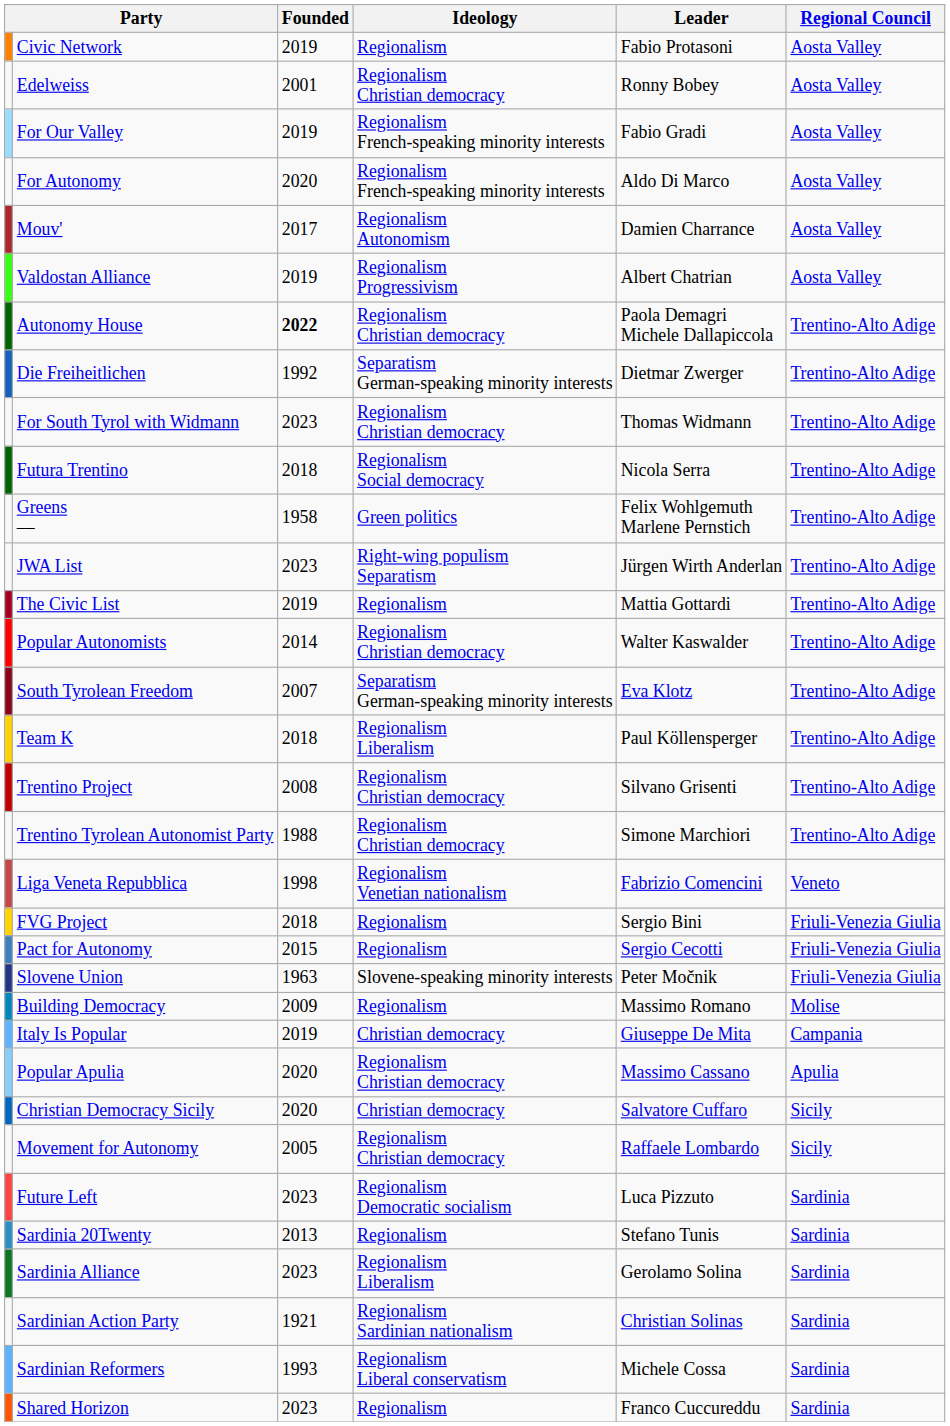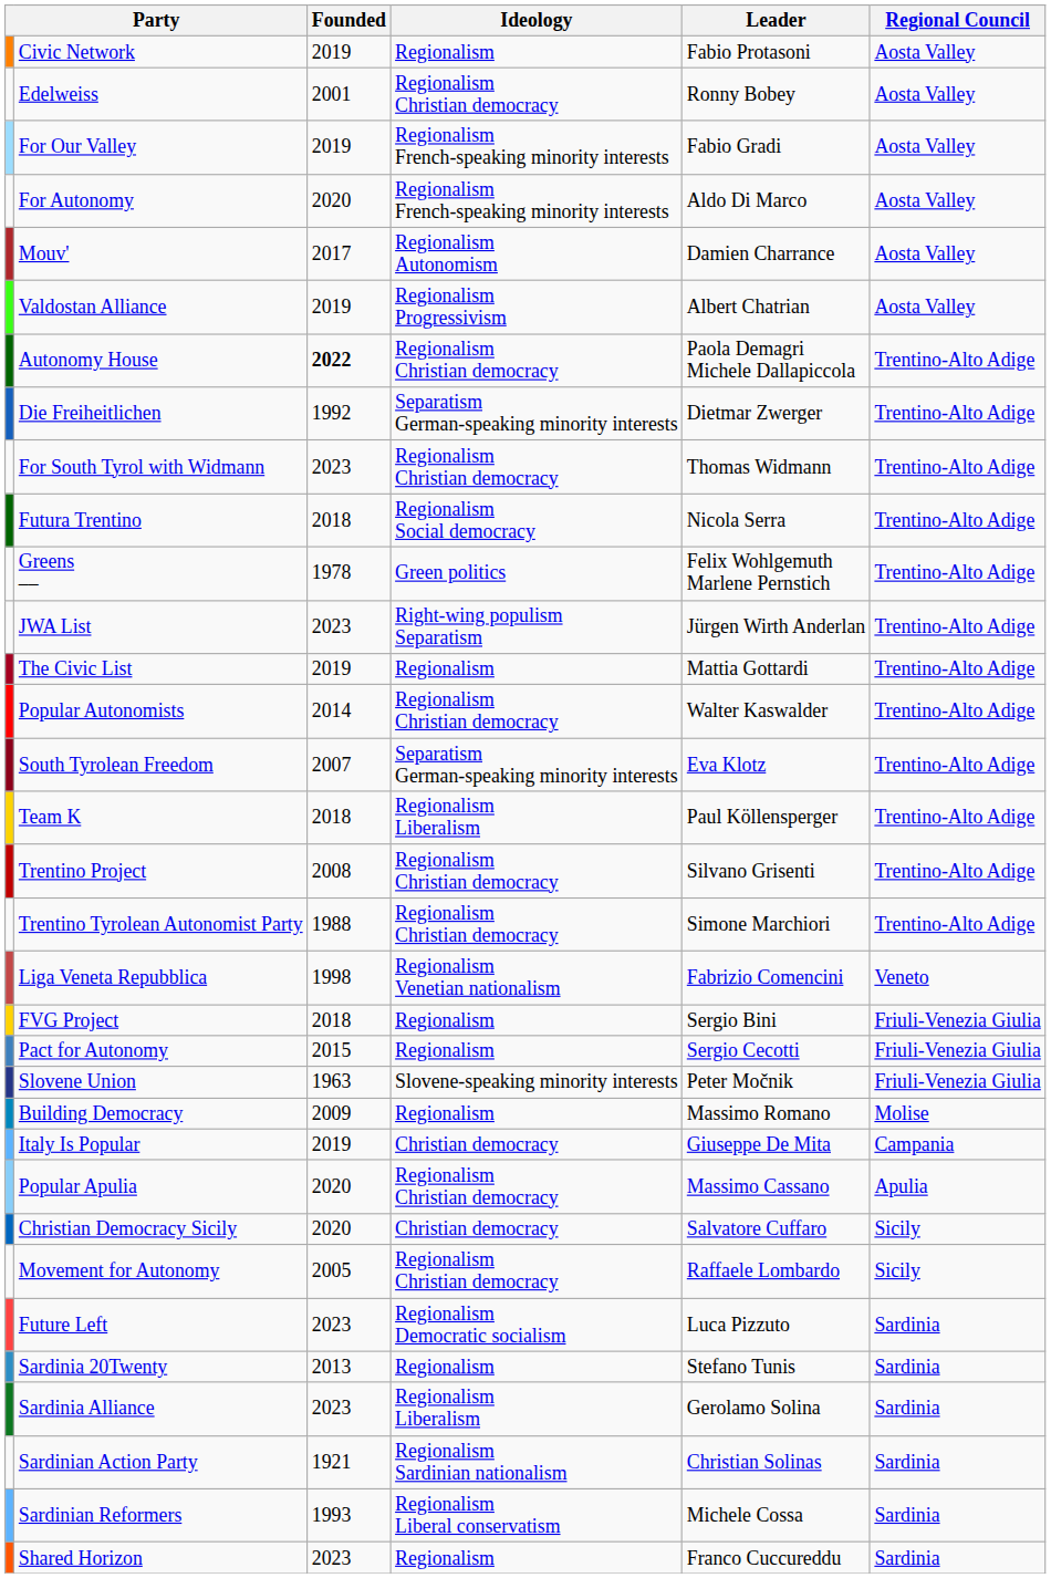Greens –– | Founded: 1958 -> 1978
